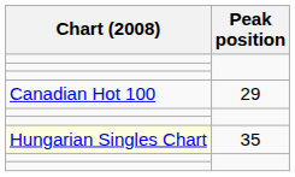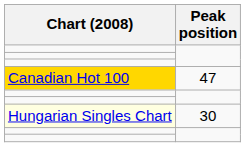row 5 | Chart (2008): no background -> gold background
row 5 | Peak position: 29 -> 47
row 8 | Peak position: 35 -> 30
